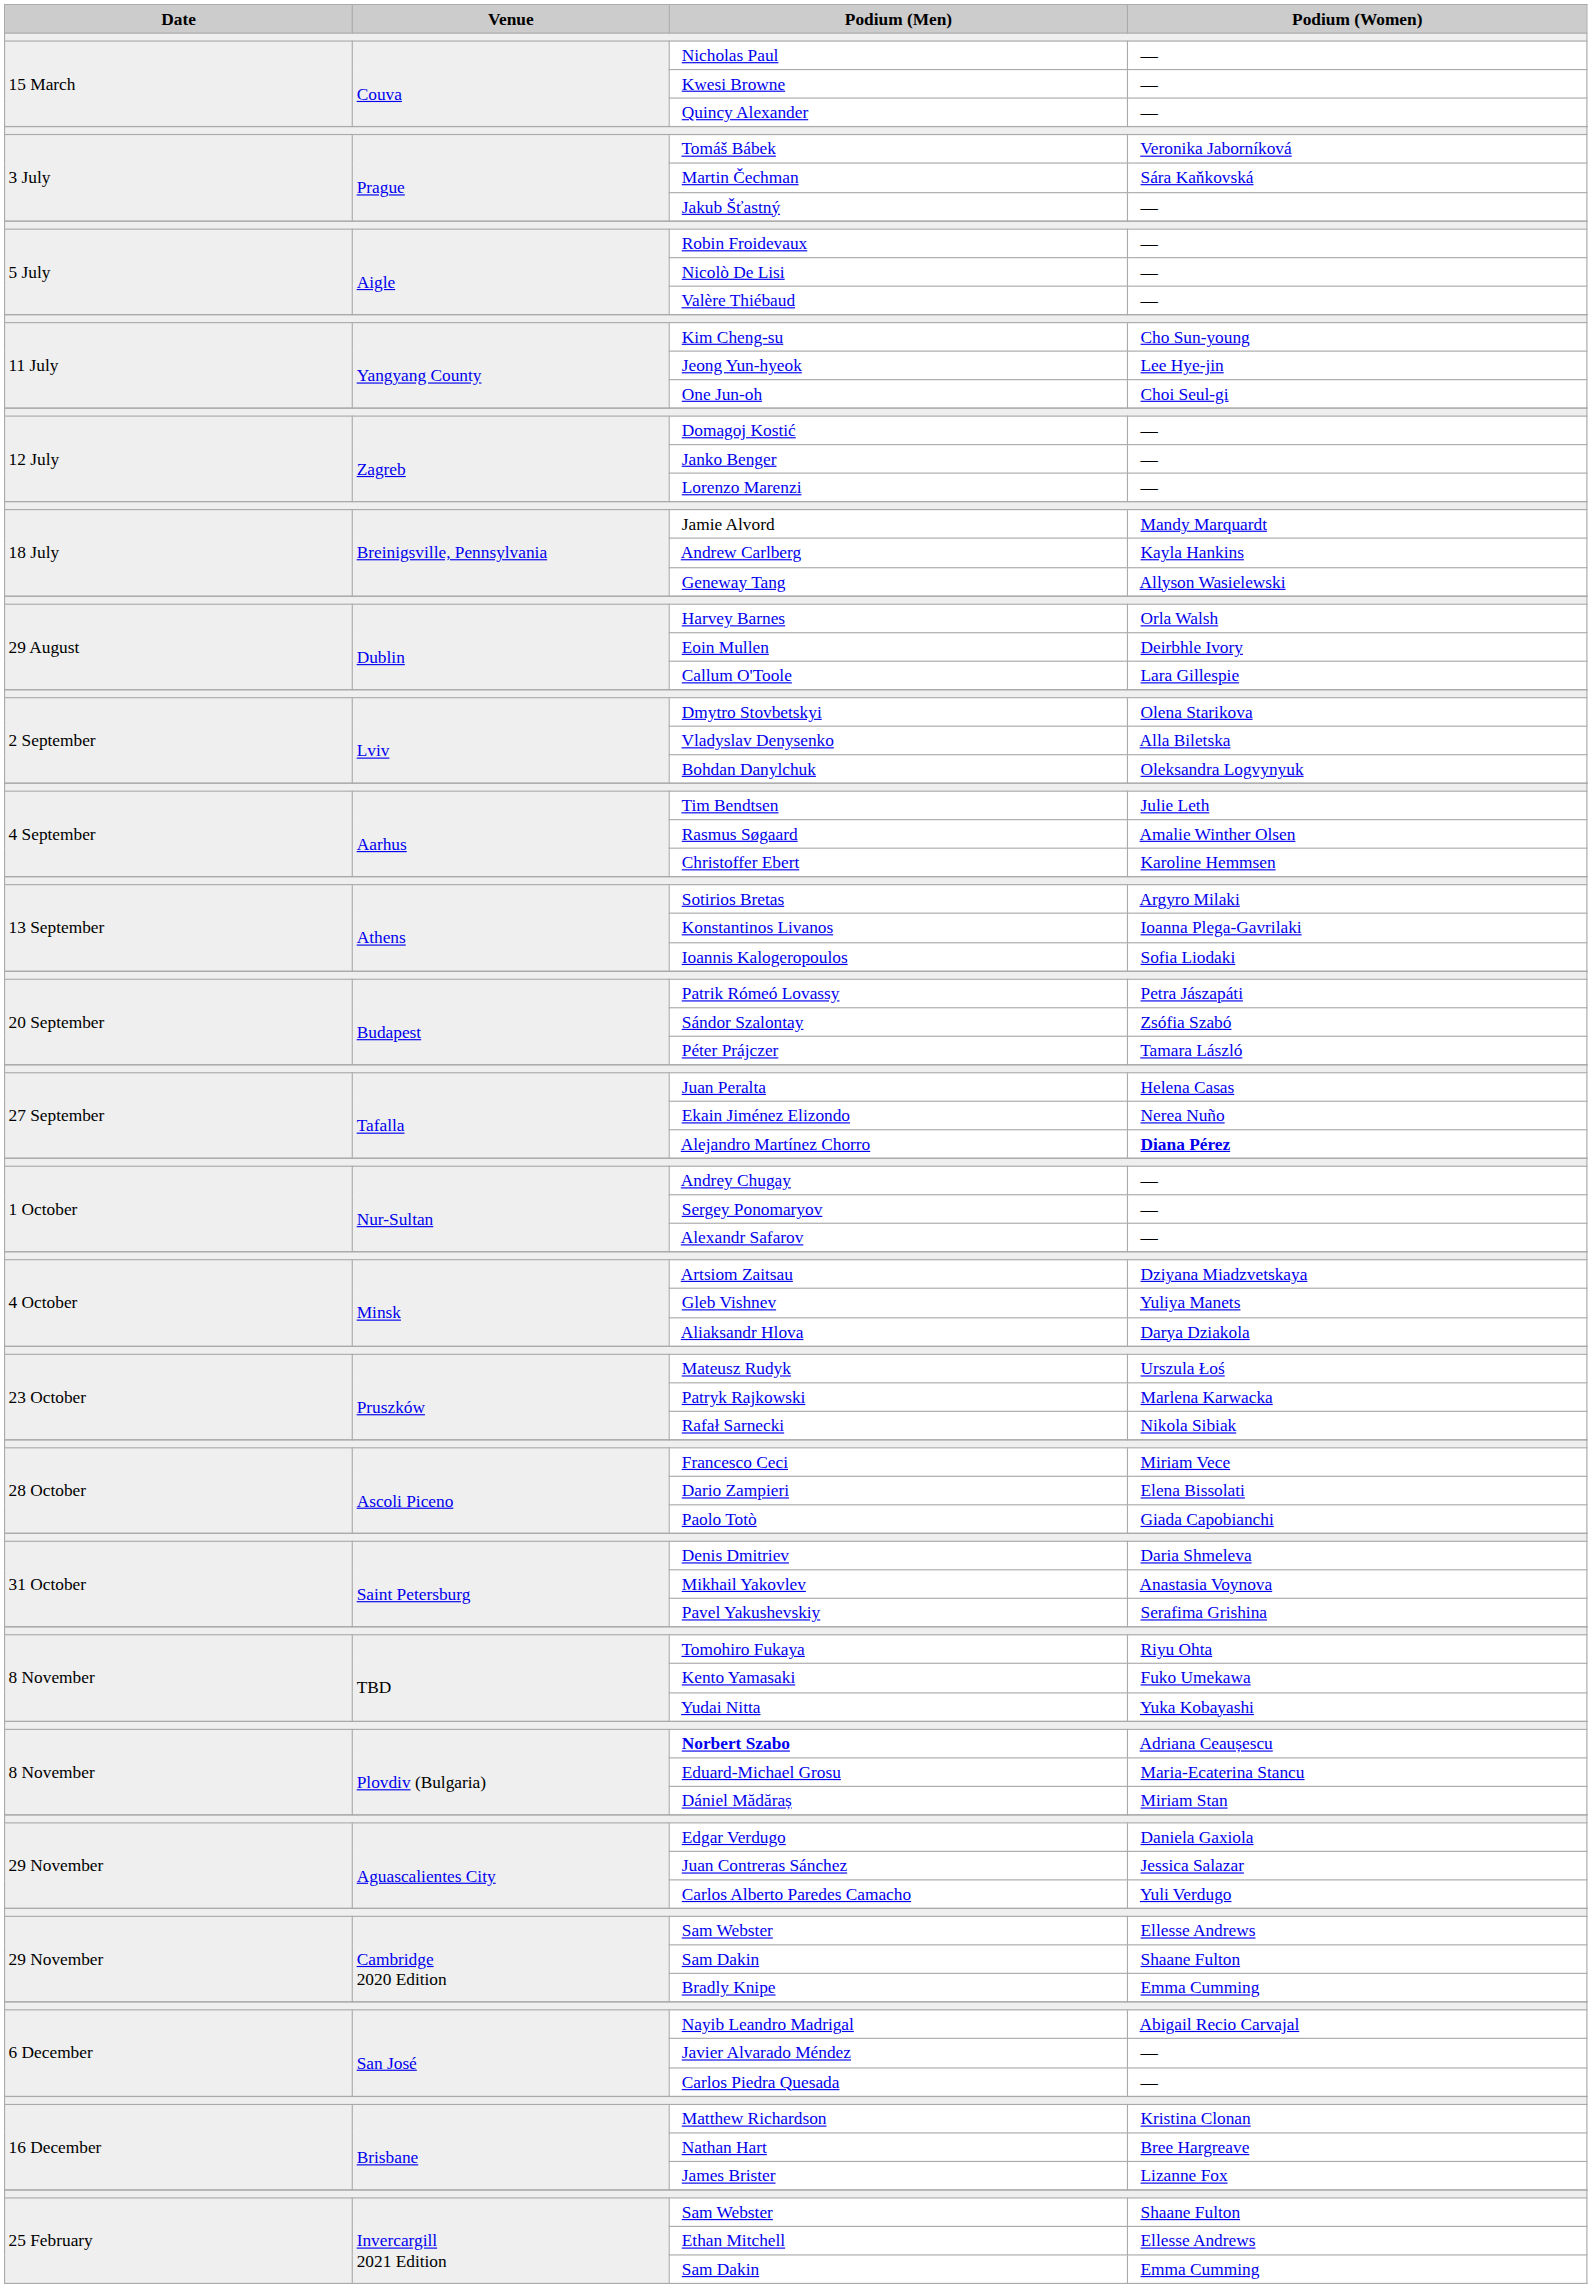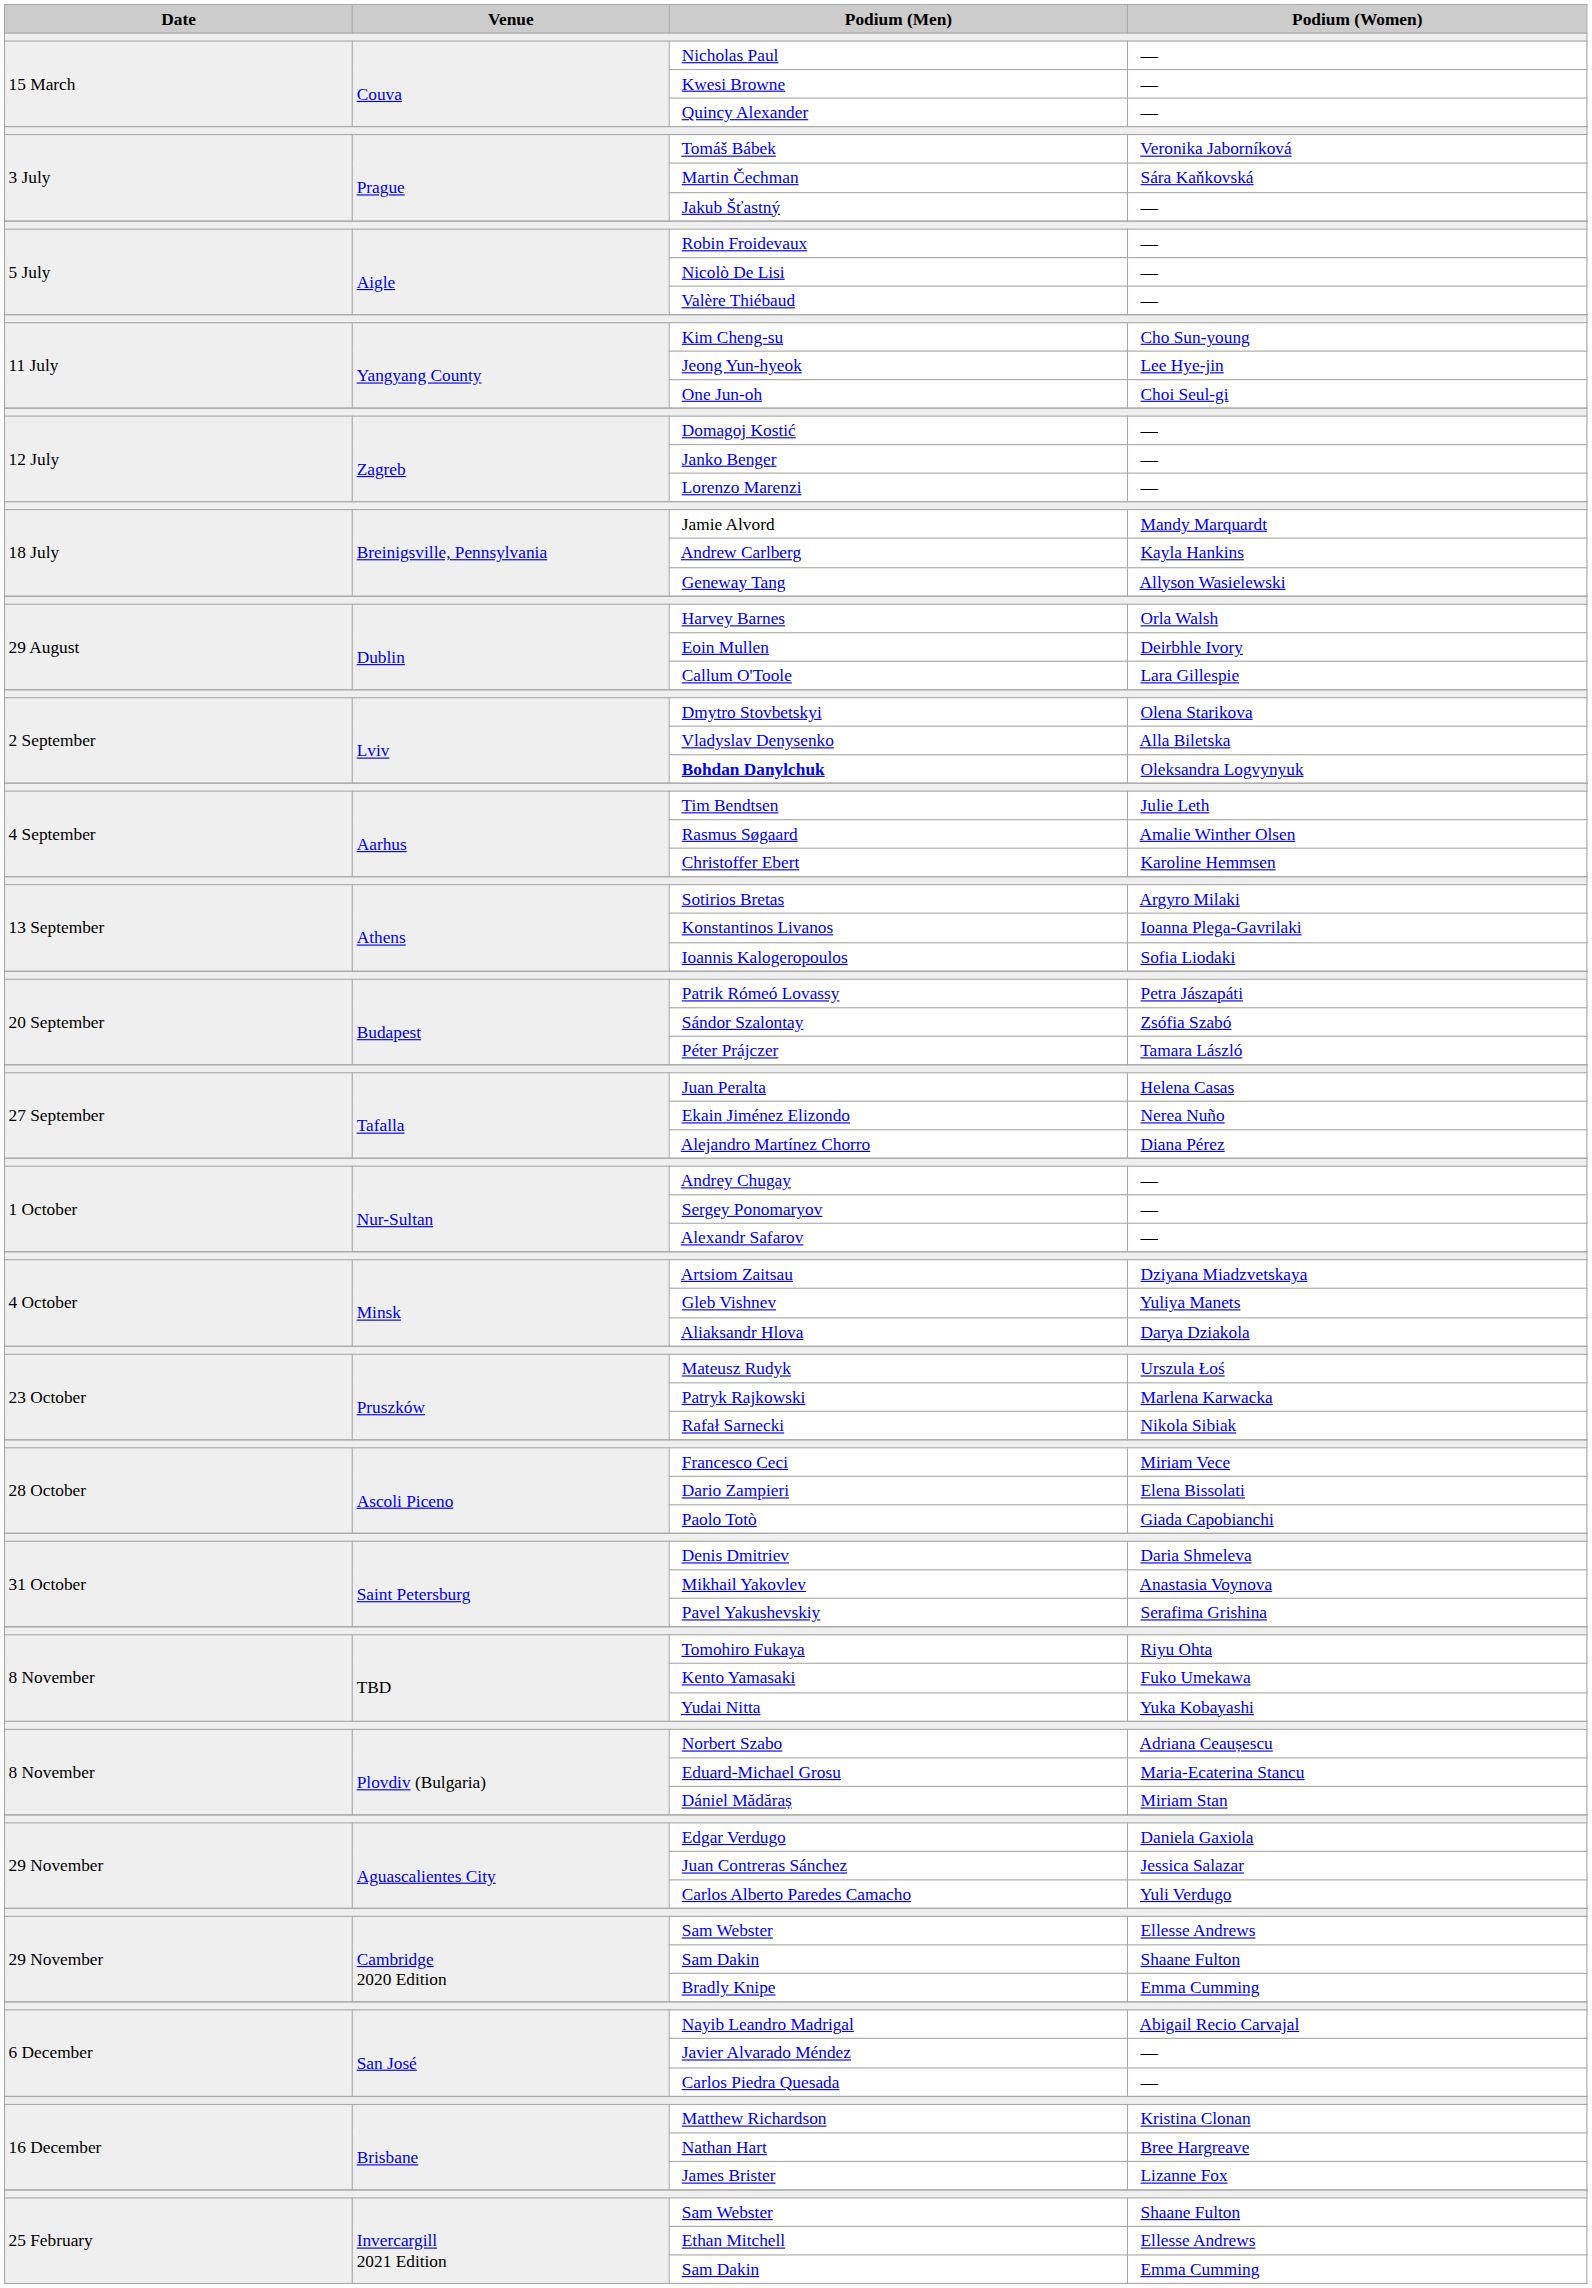Bohdan Danylchuk | Podium (Men): normal -> bold
Alejandro Martínez Chorro | Podium (Women): bold -> normal
Norbert Szabo | Podium (Men): bold -> normal
